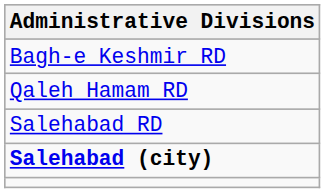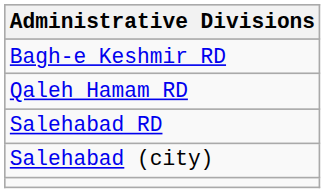row 5 | column 1: bold -> normal
